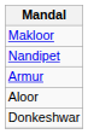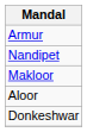row 2 | column 1: Makloor -> Armur
row 4 | column 1: Armur -> Makloor
